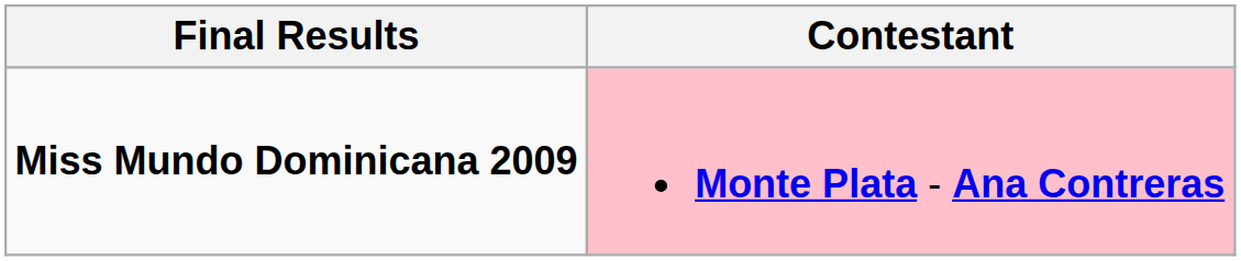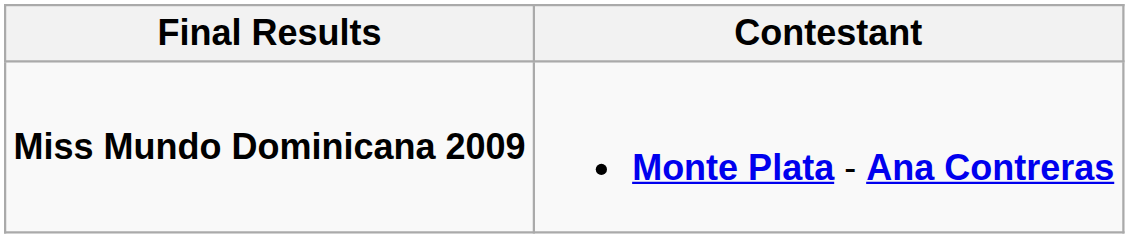Miss Mundo Dominicana 2009 | Contestant: pink background -> no background
